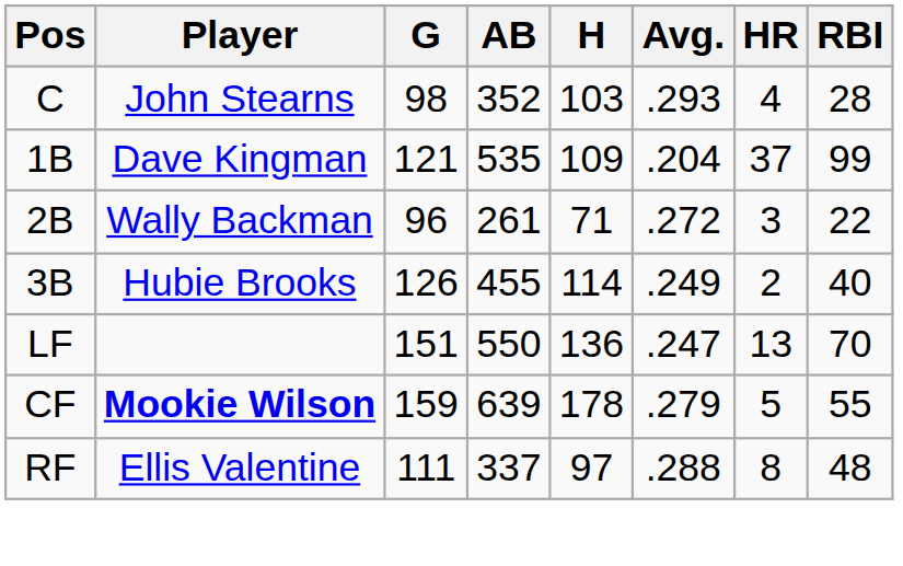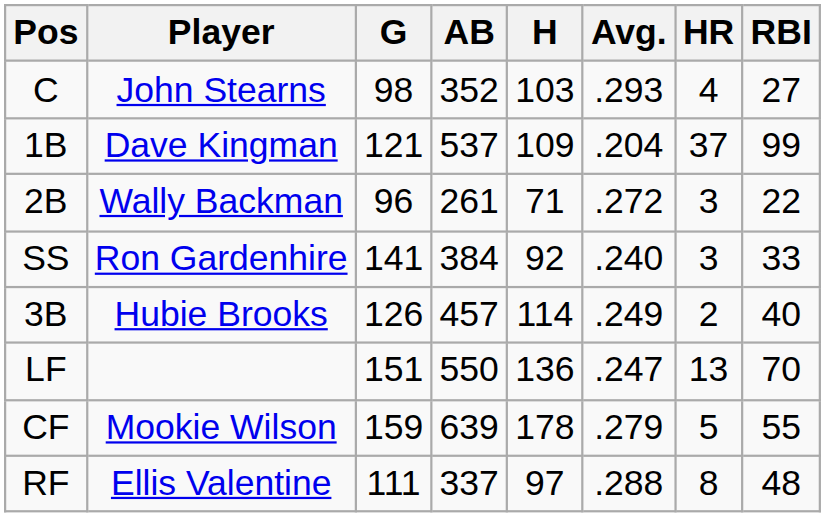C | RBI: 28 -> 27
1B | AB: 535 -> 537
+ row: SS | Ron Gardenhire | 141 | 384 | 92 | .240 | 3 | 33
3B | AB: 455 -> 457
CF | Player: bold -> normal
